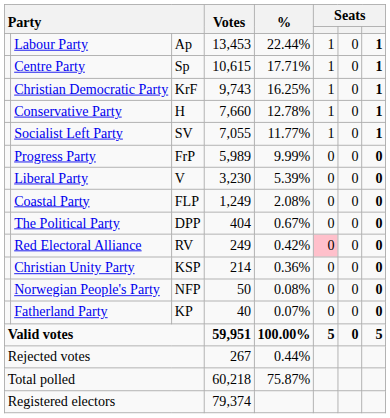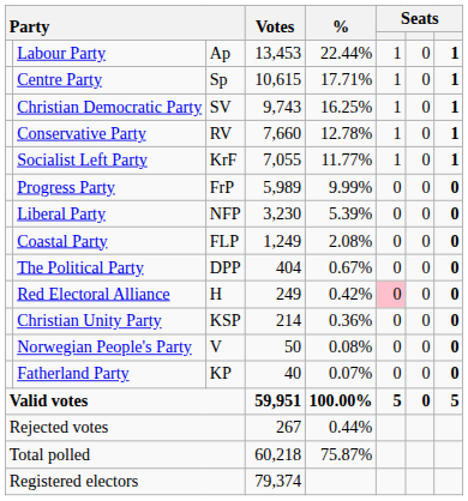Christian Democratic Party | column 3: KrF -> SV
Conservative Party | column 3: H -> RV
Socialist Left Party | column 3: SV -> KrF
Liberal Party | column 3: V -> NFP
Red Electoral Alliance | column 3: RV -> H
Norwegian People's Party | column 3: NFP -> V
